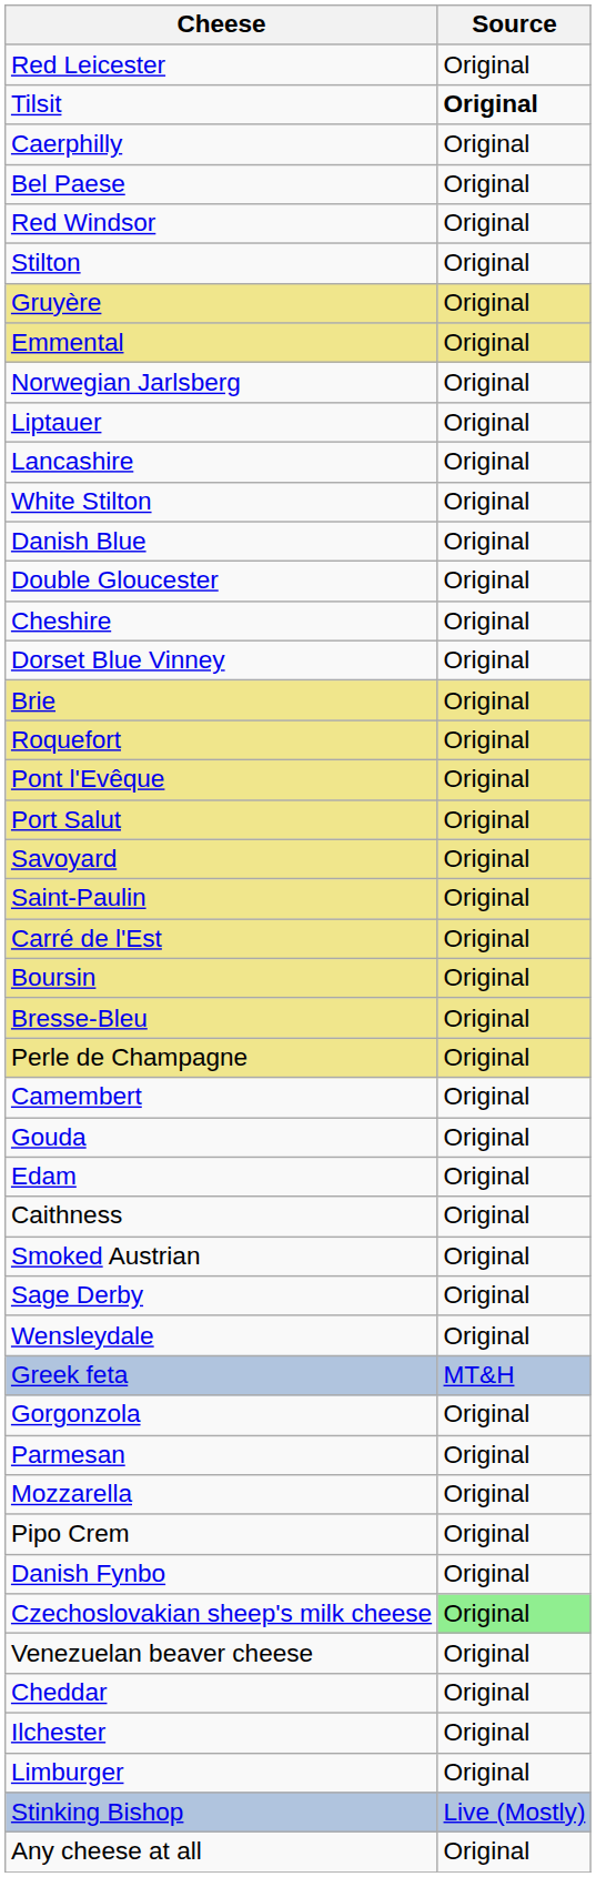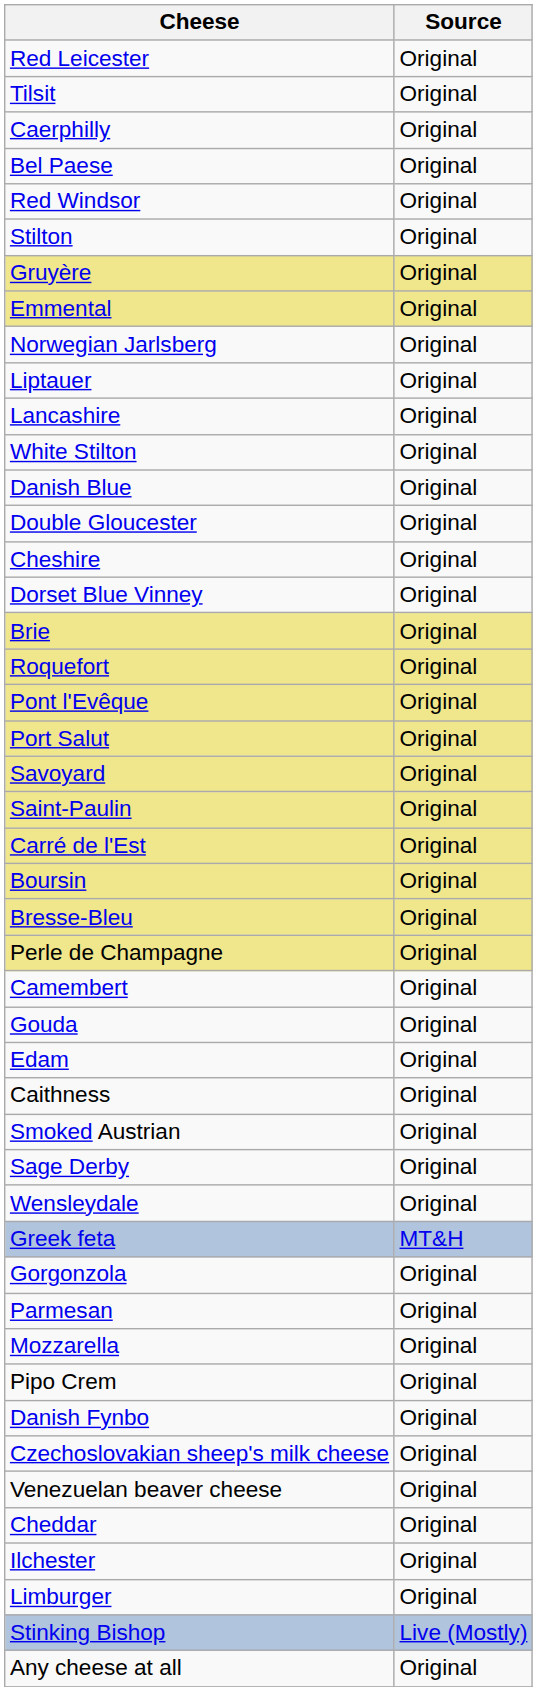Tilsit | Source: bold -> normal
Czechoslovakian sheep's milk cheese | Source: lightgreen background -> no background
